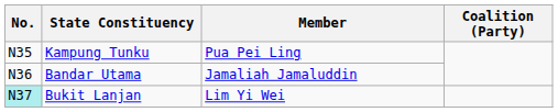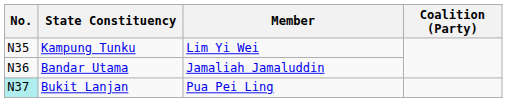Kampung Tunku | Member: Pua Pei Ling -> Lim Yi Wei
Bukit Lanjan | Member: Lim Yi Wei -> Pua Pei Ling
